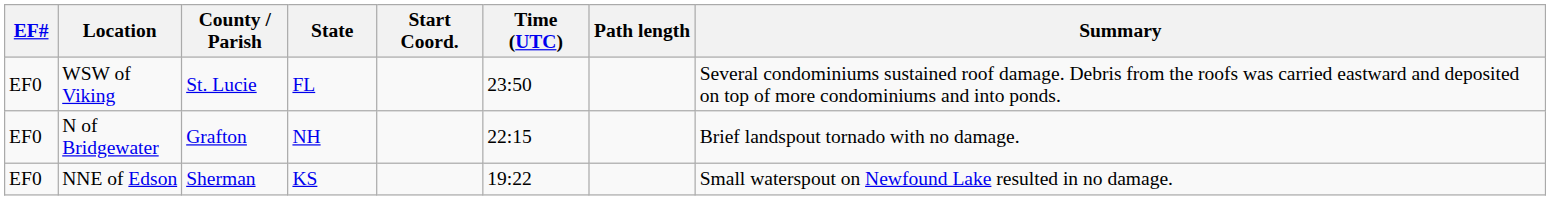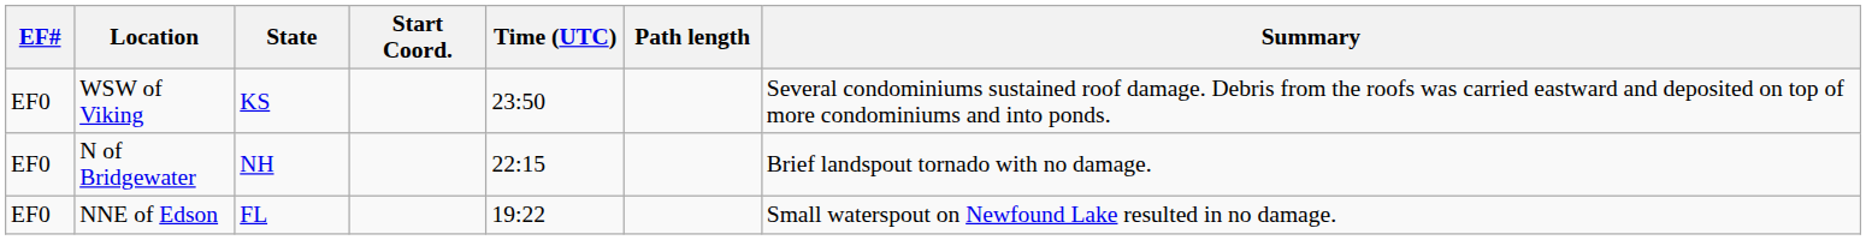- column: County / Parish | St. Lucie | Grafton | Sherman
WSW of Viking | State: FL -> KS
NNE of Edson | State: KS -> FL
